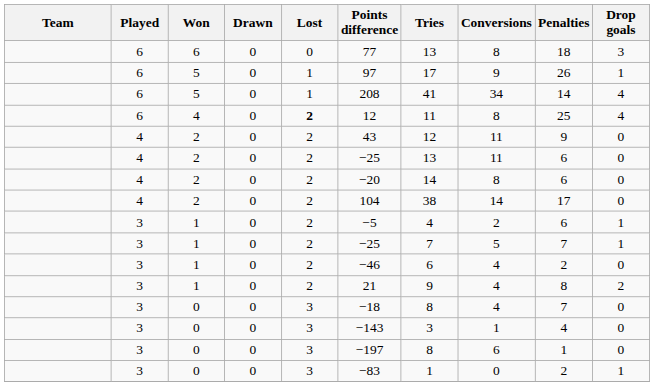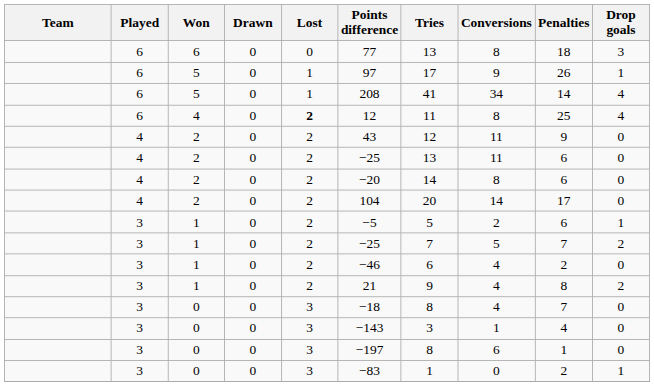row 9 | Tries: 38 -> 20
row 10 | Tries: 4 -> 5
row 11 | Drop goals: 1 -> 2
